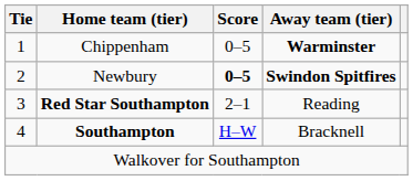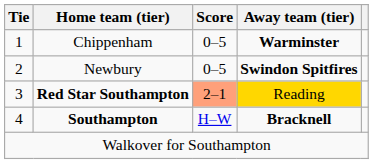Newbury | Score: bold -> normal
Red Star Southampton | Score: no background -> lightsalmon background
Red Star Southampton | Away team (tier): no background -> gold background
Southampton | Away team (tier): normal -> bold
